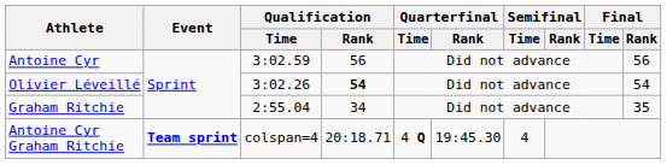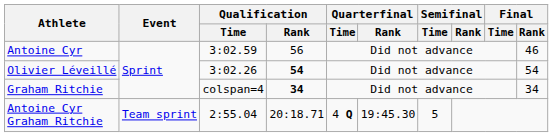Antoine Cyr | Final / Rank: 56 -> 46
Graham Ritchie | Qualification / Time: 2:55.04 -> colspan=4
Graham Ritchie | Qualification / Rank: normal -> bold
Graham Ritchie | Final / Rank: 35 -> 34
Antoine Cyr Graham Ritchie | Event: bold -> normal
Antoine Cyr Graham Ritchie | Qualification / Time: colspan=4 -> 2:55.04
Antoine Cyr Graham Ritchie | Semifinal / Time: 4 -> 5
